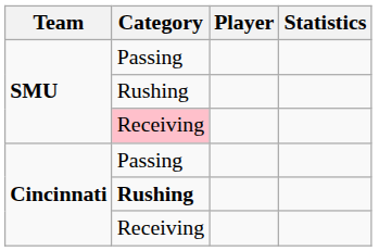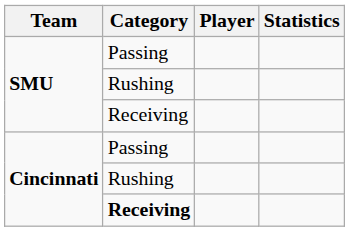SMU / Receiving | Category: pink background -> no background
Cincinnati / Rushing | Category: bold -> normal
Cincinnati / Receiving | Category: normal -> bold
